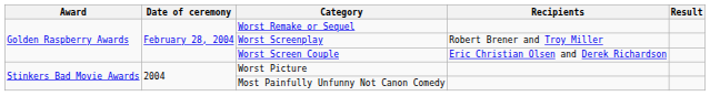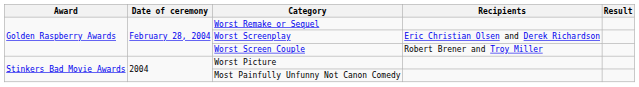Worst Screenplay | Recipients: Robert Brener and Troy Miller -> Eric Christian Olsen and Derek Richardson
Worst Screen Couple | Recipients: Eric Christian Olsen and Derek Richardson -> Robert Brener and Troy Miller
